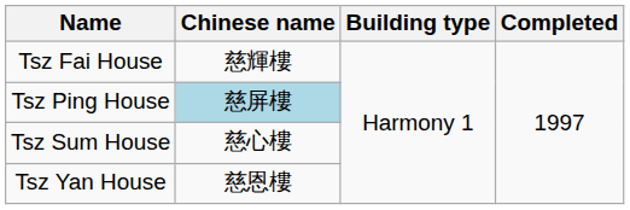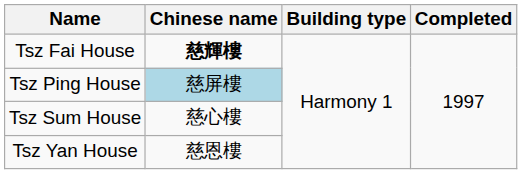Tsz Fai House | Chinese name: normal -> bold
